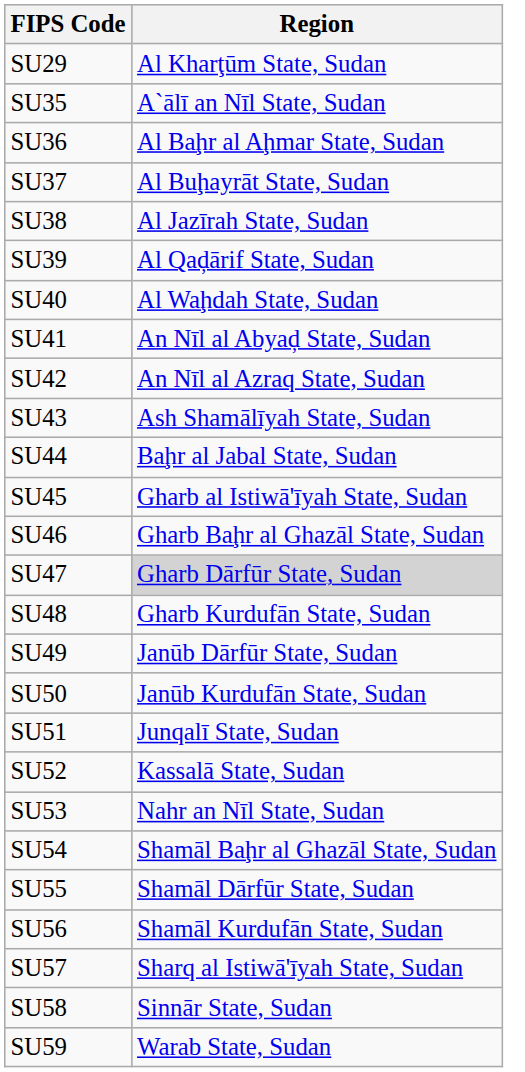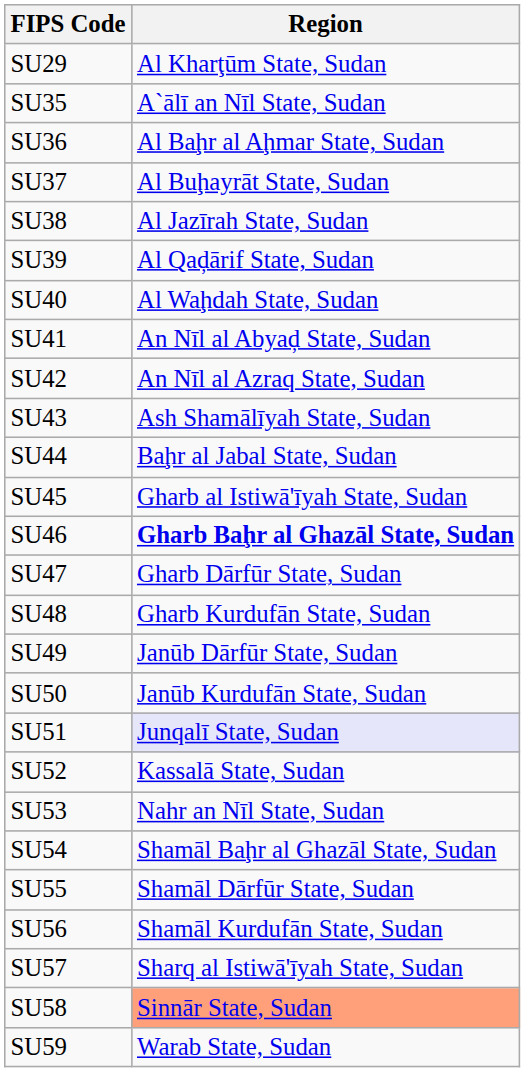SU46 | Region: normal -> bold
SU47 | Region: lightgrey background -> no background
SU51 | Region: no background -> lavender background
SU58 | Region: no background -> lightsalmon background
